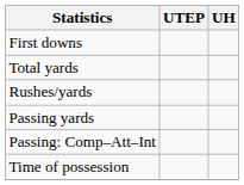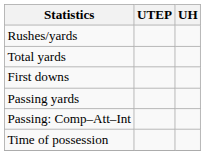rows swapped: First downs <-> Rushes/yards
